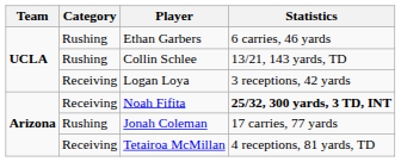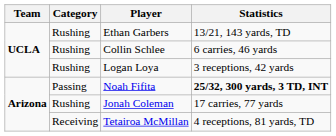Ethan Garbers | Statistics: 6 carries, 46 yards -> 13/21, 143 yards, TD
Collin Schlee | Statistics: 13/21, 143 yards, TD -> 6 carries, 46 yards
Logan Loya | Category: Receiving -> Rushing
Noah Fifita | Category: Receiving -> Passing
